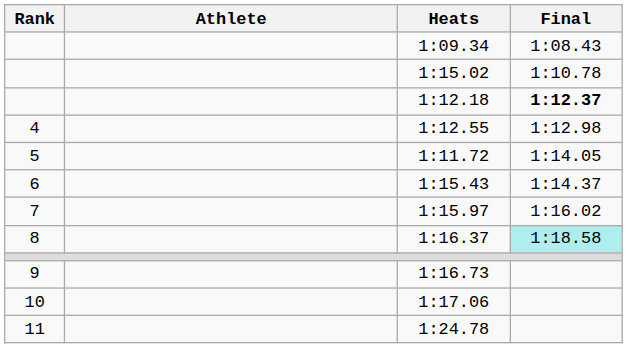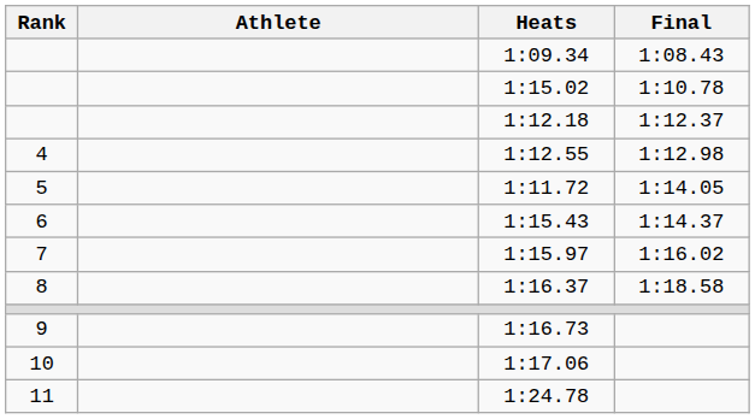1:12.18 | Final: bold -> normal
1:16.37 | Final: paleturquoise background -> no background
